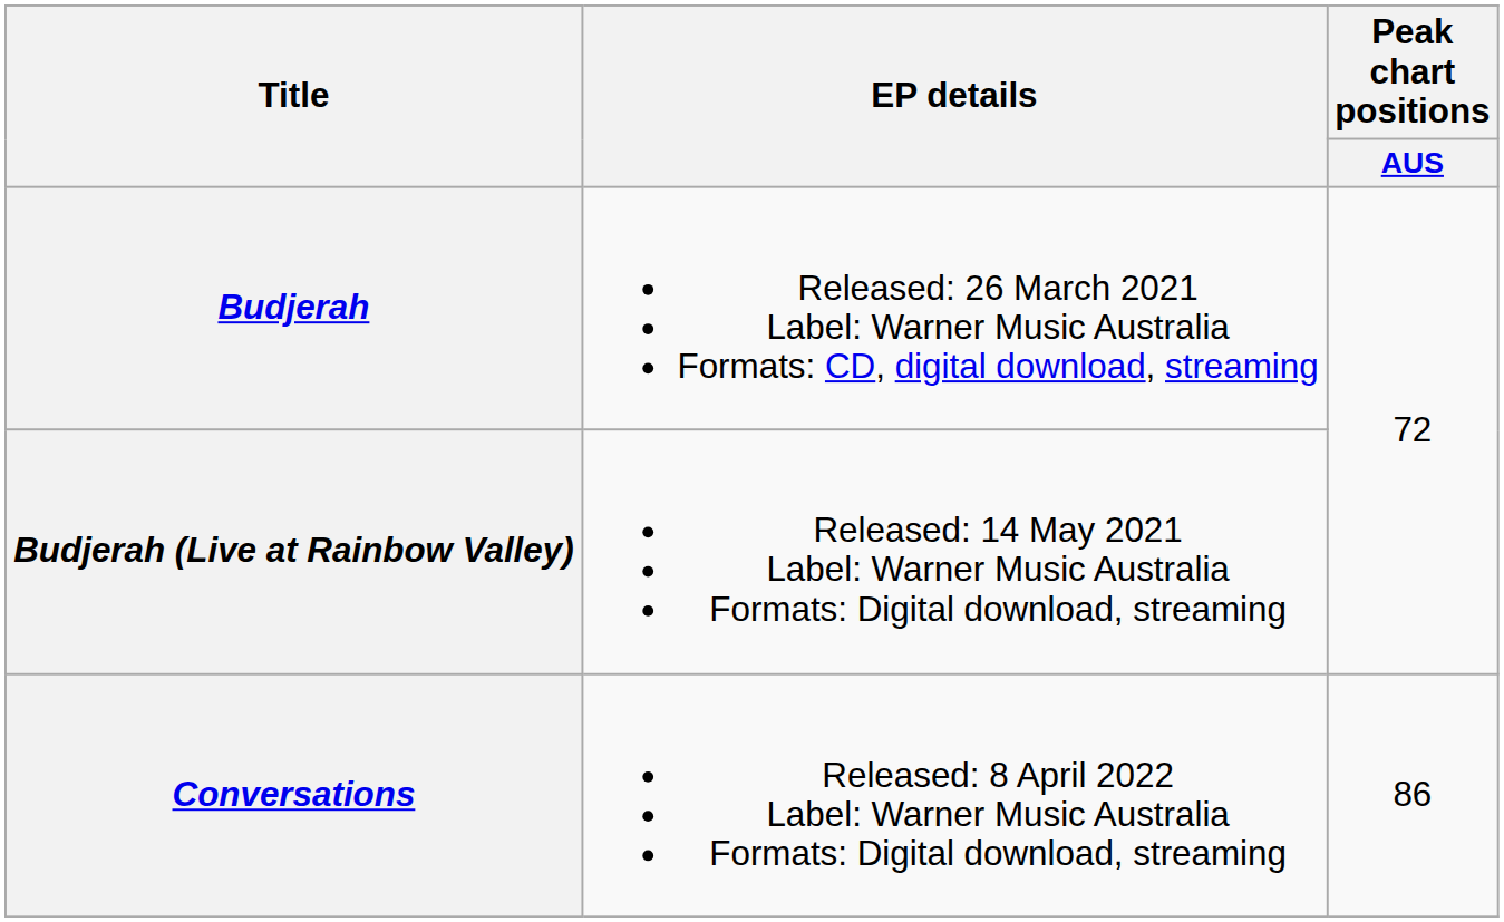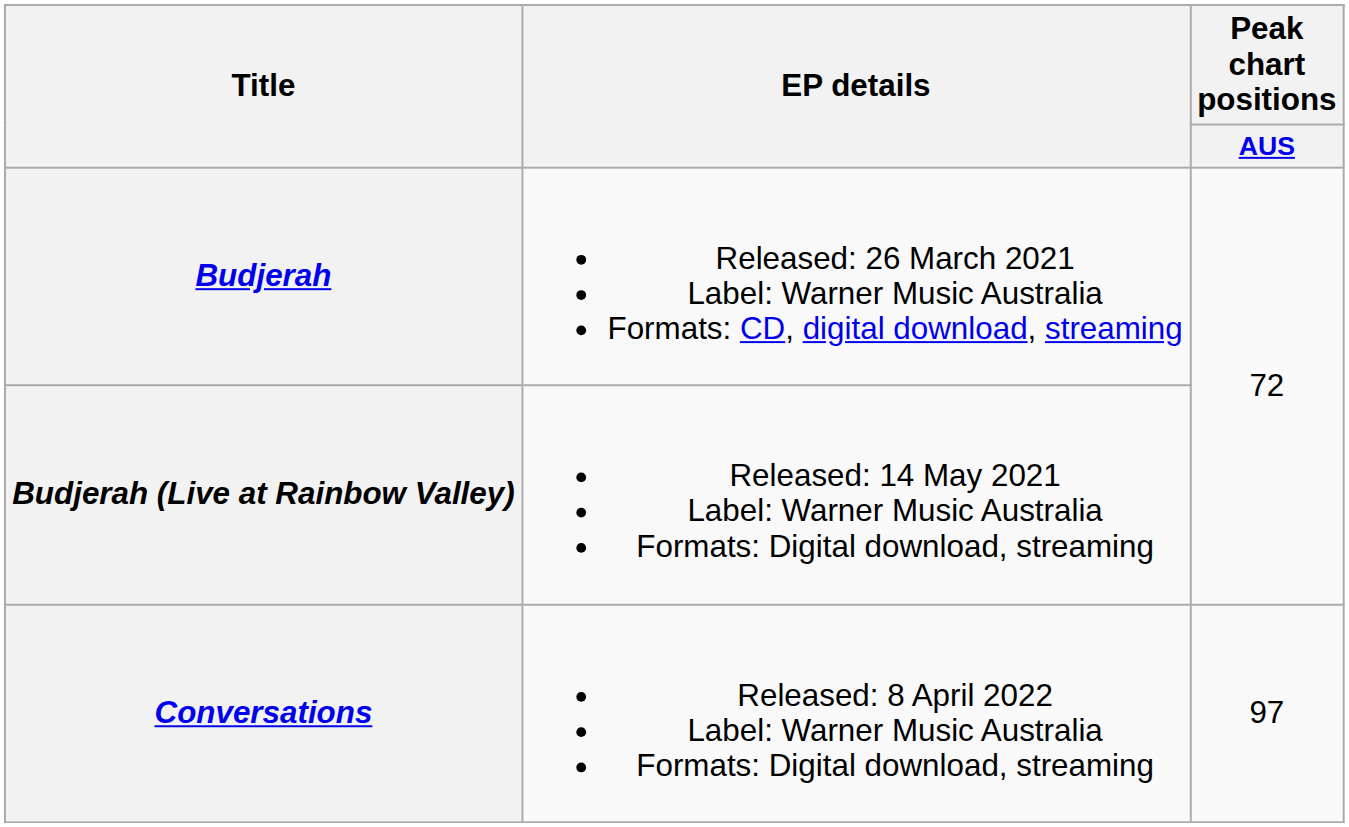Conversations | Peak chart positions / AUS: 86 -> 97
